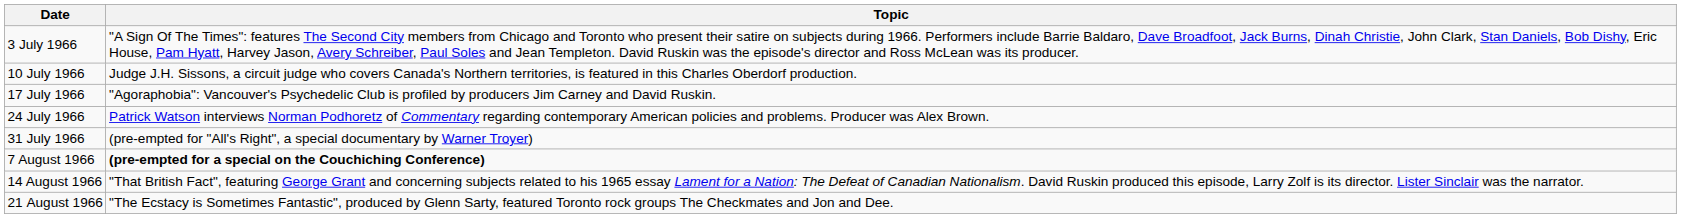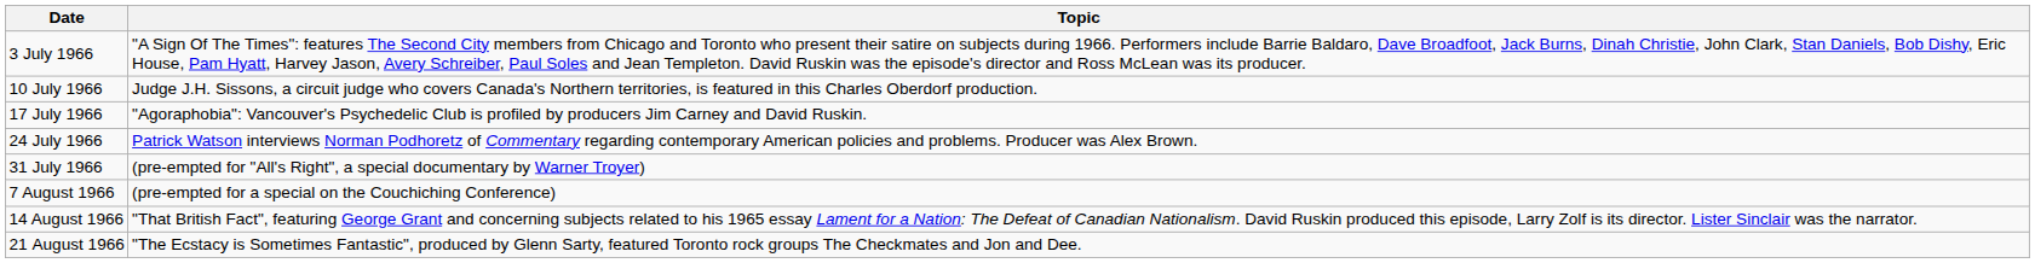7 August 1966 | Topic: bold -> normal
